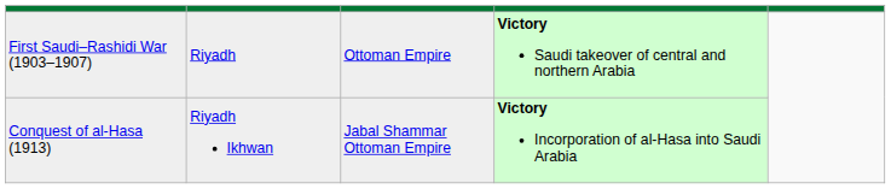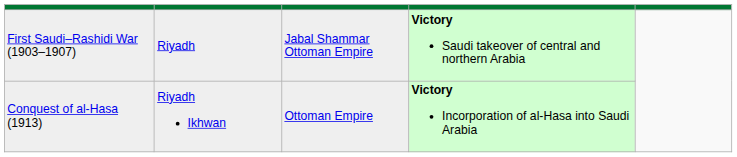First Saudi–Rashidi War (1903–1907) | column 3: Ottoman Empire -> Jabal Shammar Ottoman Empire
Conquest of al-Hasa (1913) | column 3: Jabal Shammar Ottoman Empire -> Ottoman Empire
